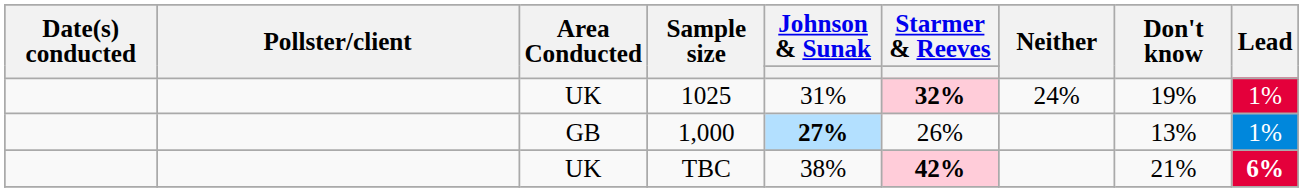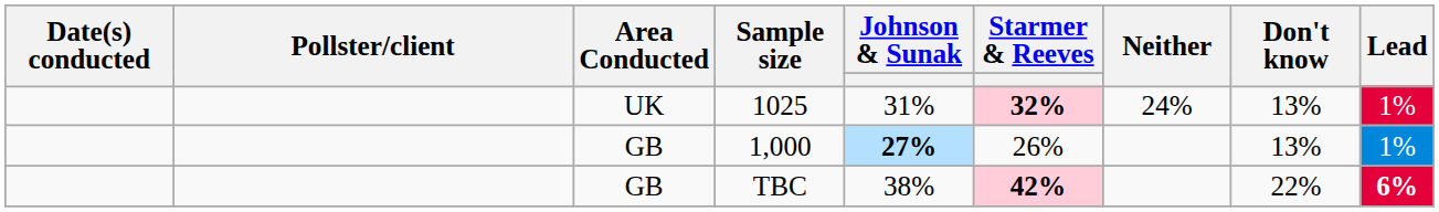1025 | Don't know: 19% -> 13%
TBC | Area Conducted: UK -> GB
TBC | Don't know: 21% -> 22%
